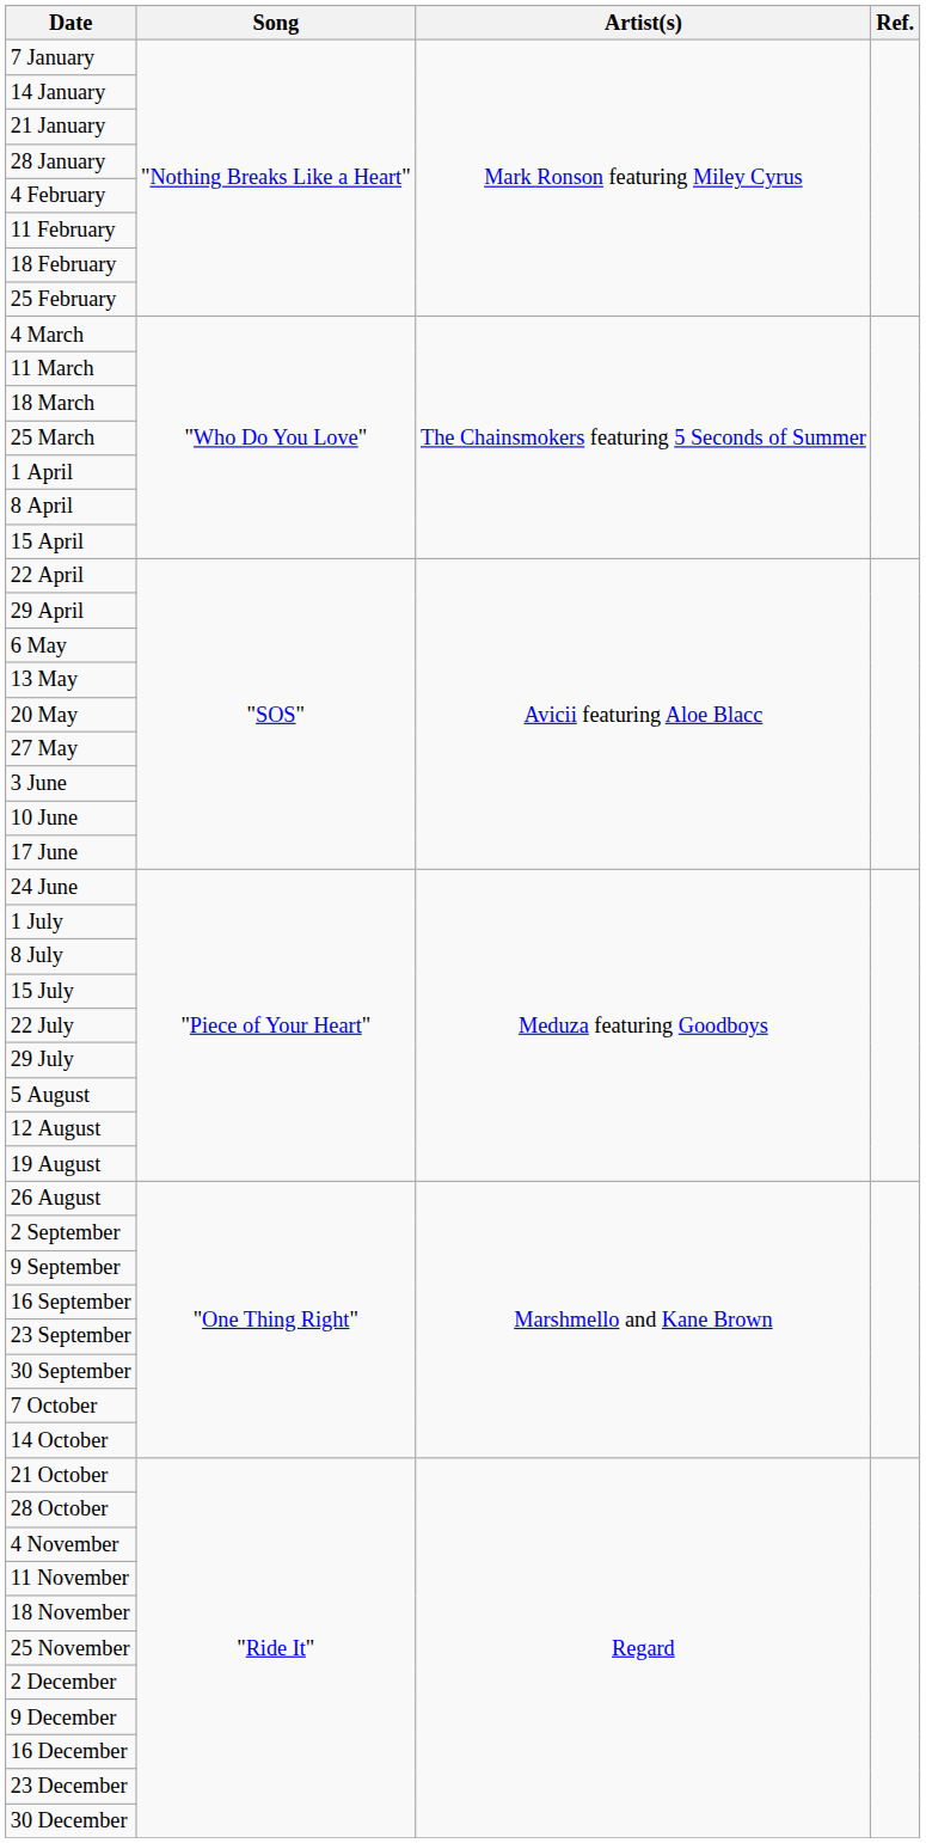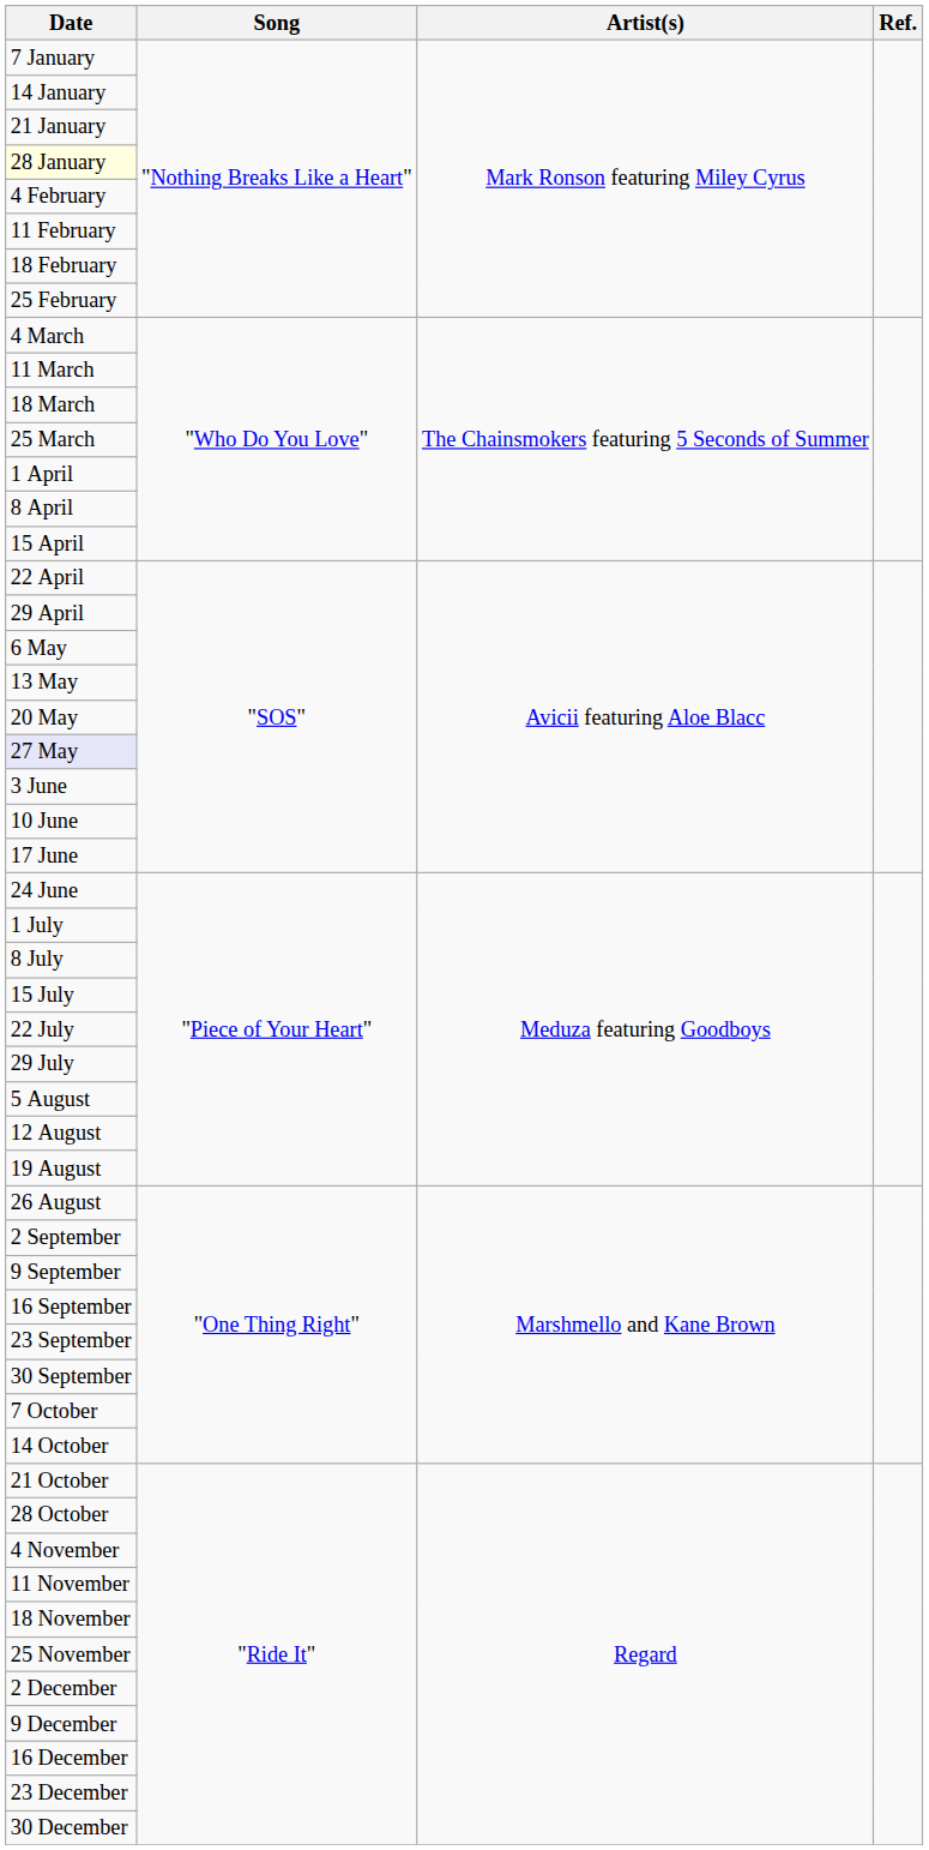28 January | Date: no background -> lightyellow background
27 May | Date: no background -> lavender background
